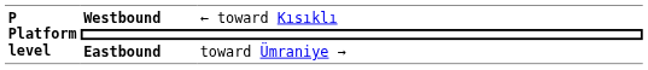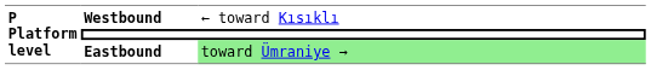Eastbound | column 3: no background -> lightgreen background
